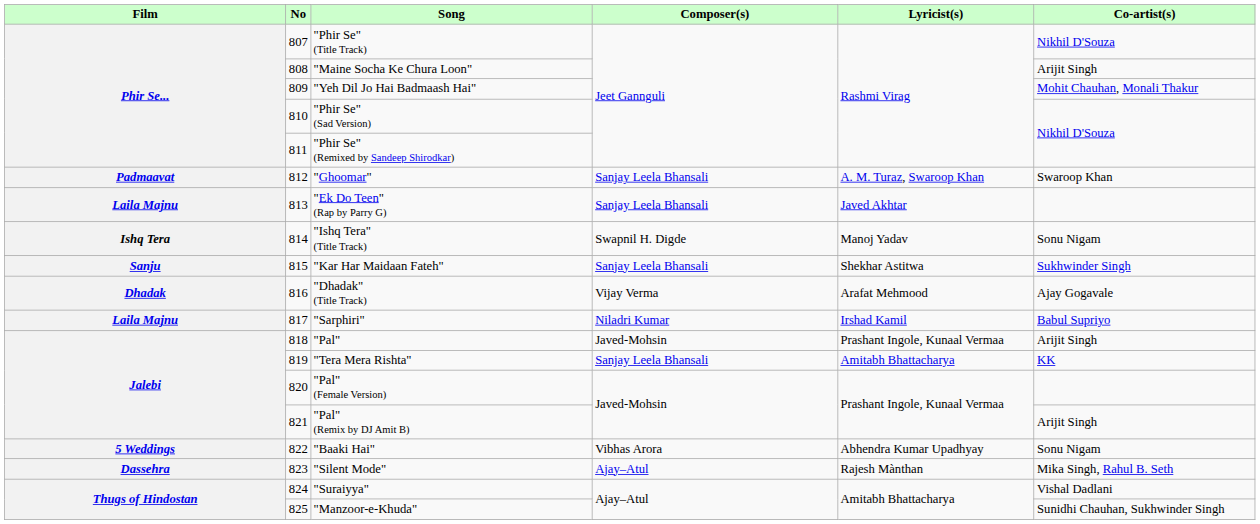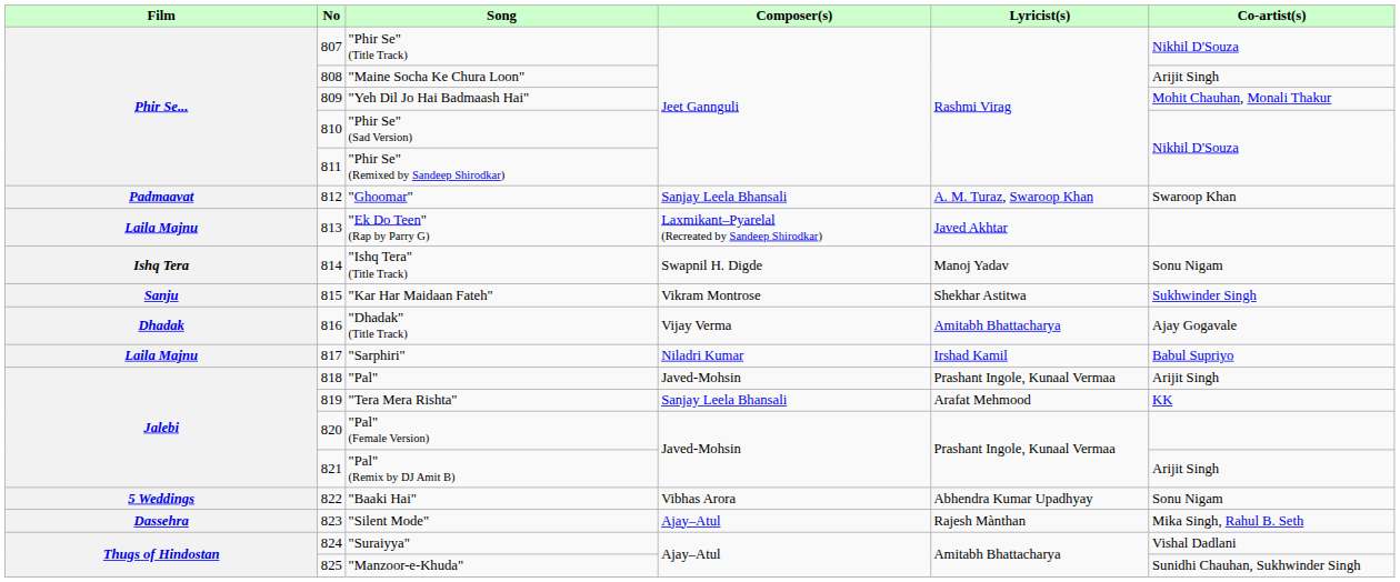"Ek Do Teen" (Rap by Parry G) | Composer(s): Sanjay Leela Bhansali -> Laxmikant–Pyarelal (Recreated by Sandeep Shirodkar)
"Kar Har Maidaan Fateh" | Composer(s): Sanjay Leela Bhansali -> Vikram Montrose
"Dhadak" (Title Track) | Lyricist(s): Arafat Mehmood -> Amitabh Bhattacharya
"Tera Mera Rishta" | Lyricist(s): Amitabh Bhattacharya -> Arafat Mehmood
